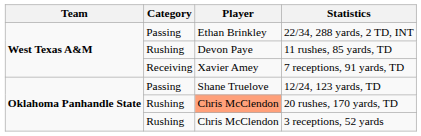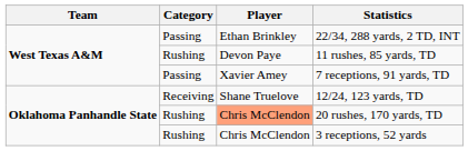7 receptions, 91 yards, TD | Category: Receiving -> Passing
12/24, 123 yards, TD | Category: Passing -> Receiving
